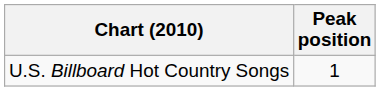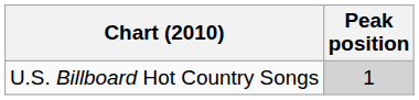U.S. Billboard Hot Country Songs | Peak position: no background -> lightgrey background
